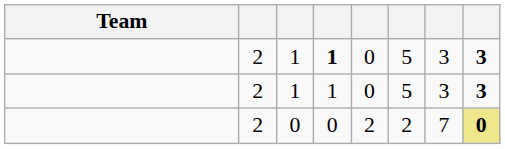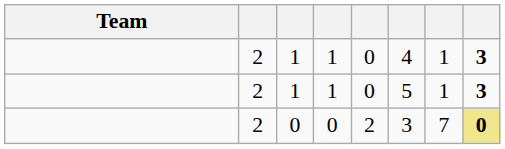row 2 | column 4: bold -> normal
row 2 | column 6: 5 -> 4
row 2 | column 7: 3 -> 1
row 3 | column 7: 3 -> 1
row 4 | column 6: 2 -> 3
